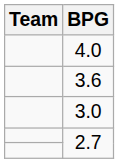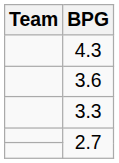row 2 | BPG: 4.0 -> 4.3
row 4 | BPG: 3.0 -> 3.3
